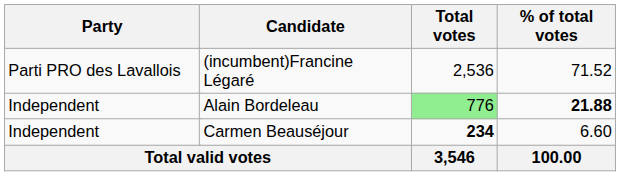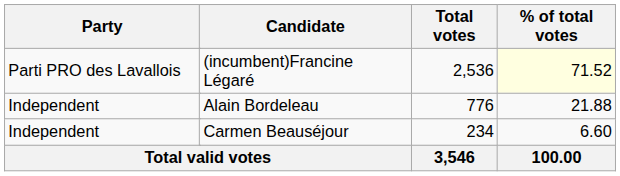(incumbent)Francine Légaré | % of total votes: no background -> lightyellow background
Alain Bordeleau | Total votes: lightgreen background -> no background
Alain Bordeleau | % of total votes: bold -> normal
Carmen Beauséjour | Total votes: bold -> normal
